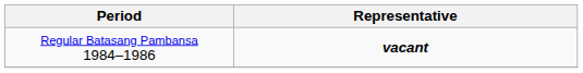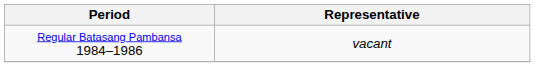Regular Batasang Pambansa 1984–1986 | Representative: bold -> normal
